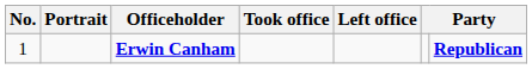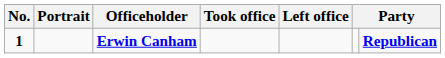Erwin Canham | No.: normal -> bold
